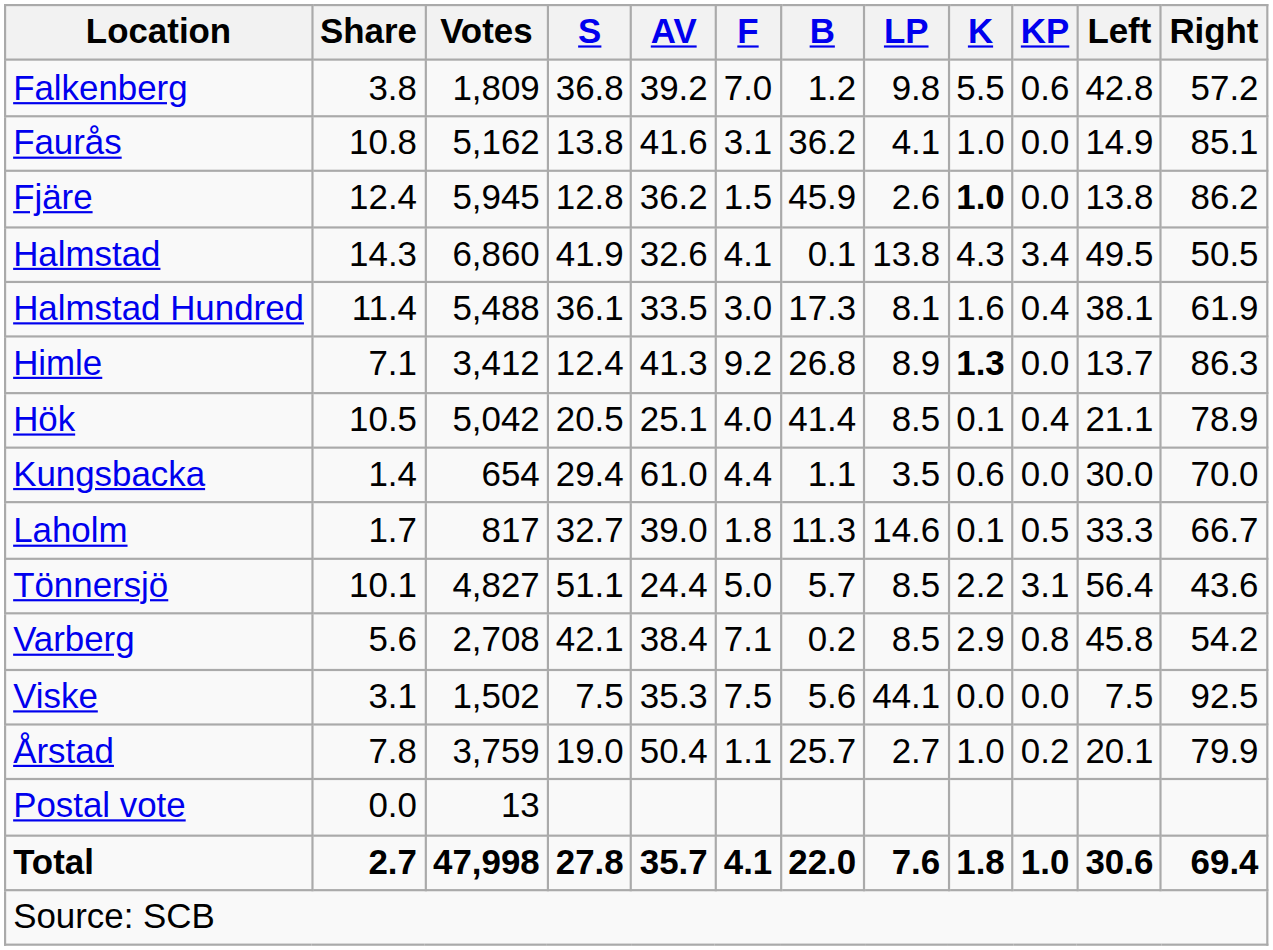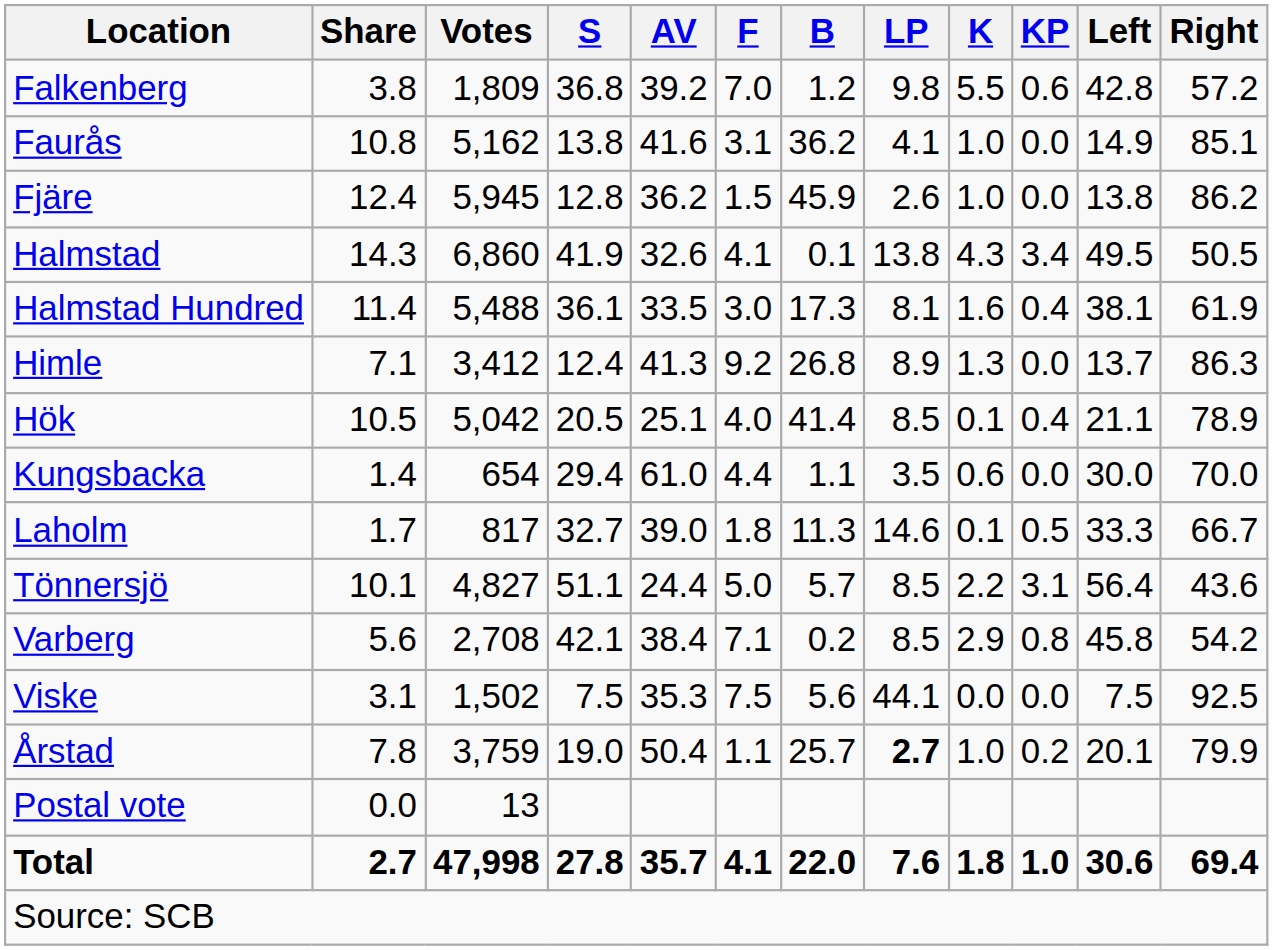Fjäre | K: bold -> normal
Himle | K: bold -> normal
Årstad | LP: normal -> bold
